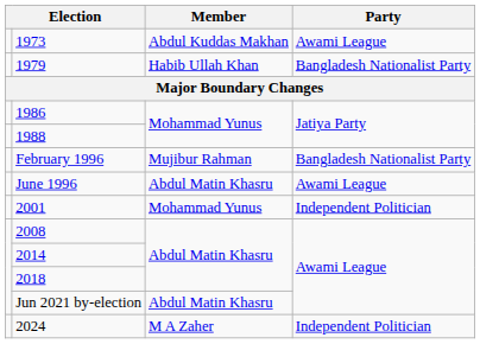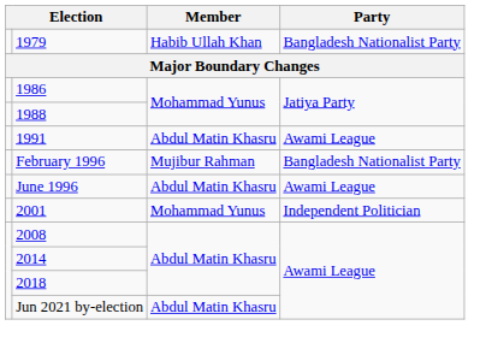- row: 1973 | Abdul Kuddas Makhan | Awami League
+ row: 1991 | Abdul Matin Khasru | Awami League
- row: 2024 | M A Zaher | Independent Politician
